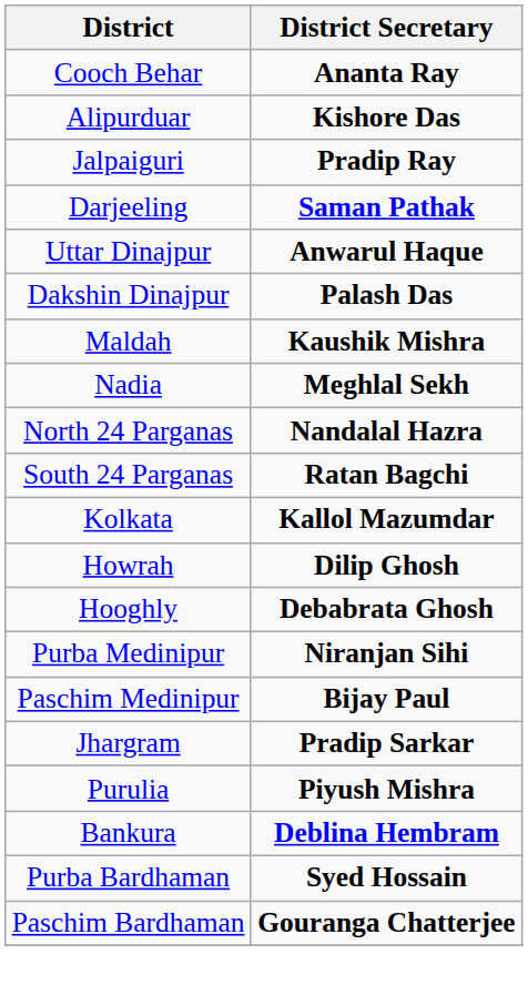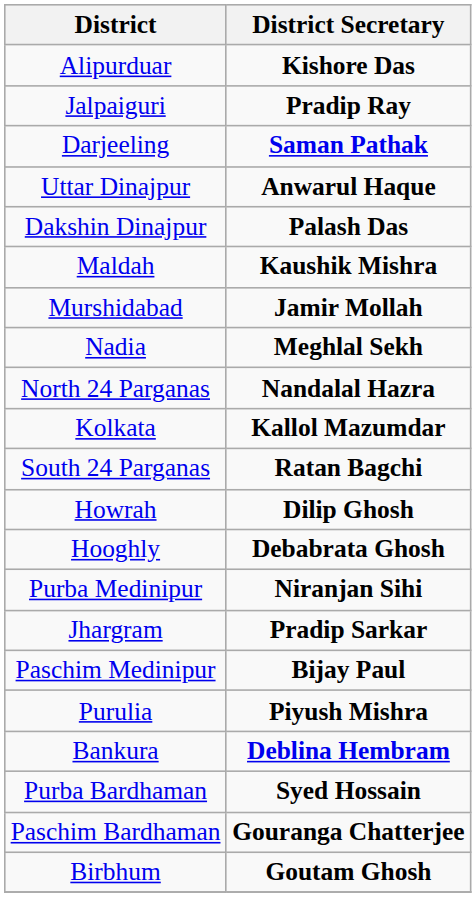- row: Cooch Behar | Ananta Ray
+ row: Murshidabad | Jamir Mollah
rows swapped: South 24 Parganas <-> Kolkata
rows swapped: Paschim Medinipur <-> Jhargram
+ row: Birbhum | Goutam Ghosh
